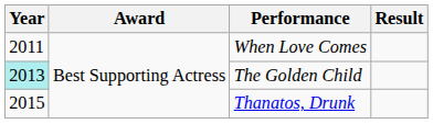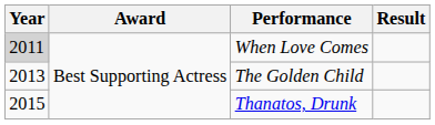When Love Comes | Year: no background -> lightgrey background
The Golden Child | Year: paleturquoise background -> no background
